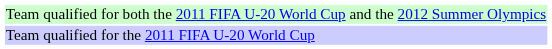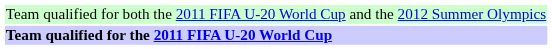row 2 | column 1: normal -> bold
